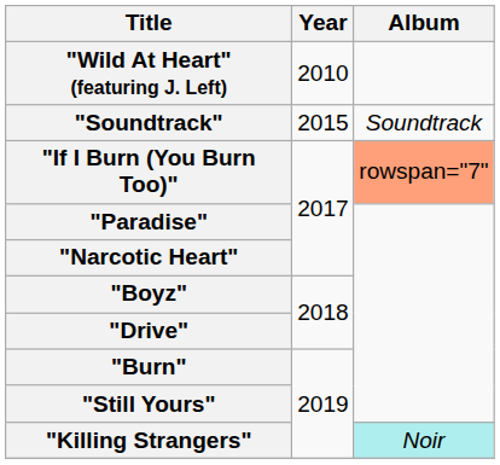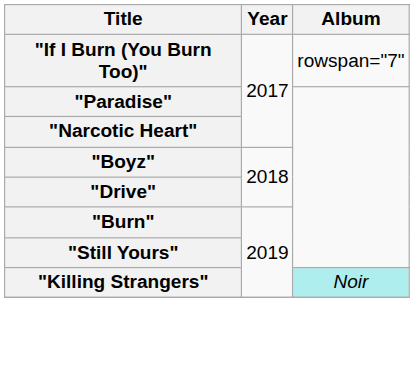- row: "Wild At Heart" (featuring J. Left) | 2010
- row: "Soundtrack" | 2015 | Soundtrack
"If I Burn (You Burn Too)" | Album: lightsalmon background -> no background
